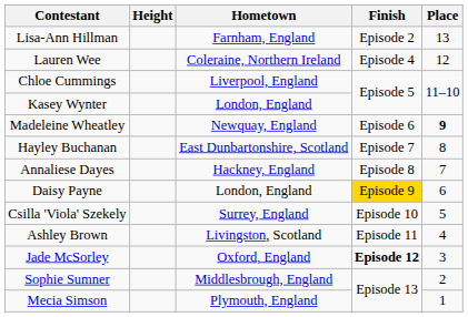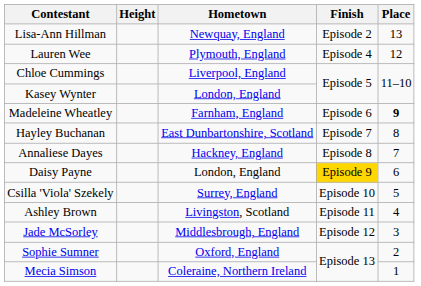Lisa-Ann Hillman | Hometown: Farnham, England -> Newquay, England
Lauren Wee | Hometown: Coleraine, Northern Ireland -> Plymouth, England
Madeleine Wheatley | Hometown: Newquay, England -> Farnham, England
Jade McSorley | Hometown: Oxford, England -> Middlesbrough, England
Jade McSorley | Finish: bold -> normal
Sophie Sumner | Hometown: Middlesbrough, England -> Oxford, England
Mecia Simson | Hometown: Plymouth, England -> Coleraine, Northern Ireland
